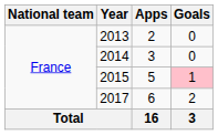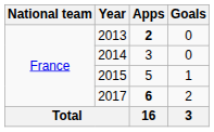2013 | Apps: normal -> bold
2015 | Goals: pink background -> no background
2017 | Apps: normal -> bold
